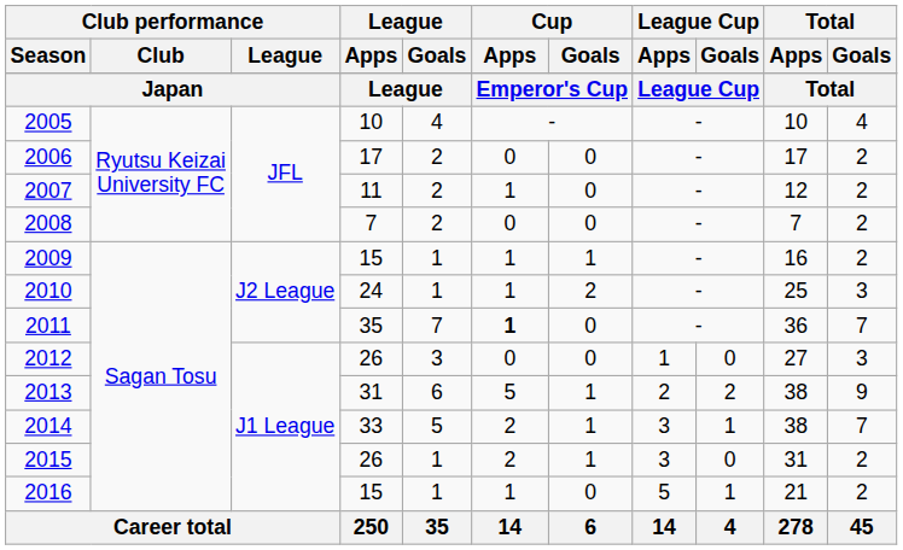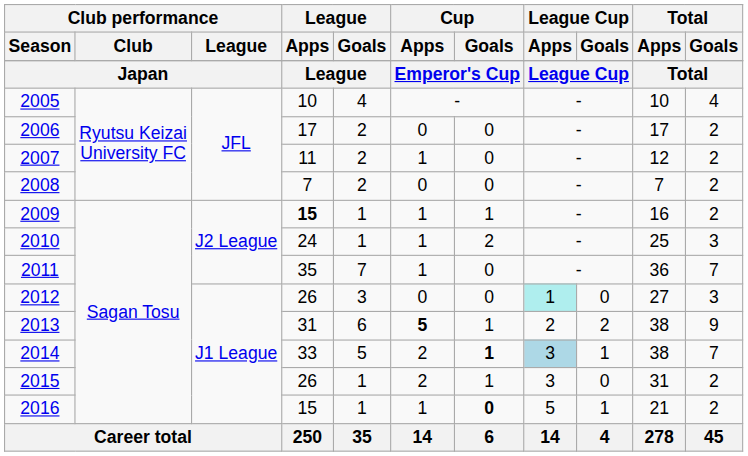2009 | League / Apps: normal -> bold
2011 | Cup / Apps: bold -> normal
2012 | League Cup / Apps: no background -> paleturquoise background
2013 | Cup / Apps: normal -> bold
2014 | Cup / Goals: normal -> bold
2014 | League Cup / Apps: no background -> lightblue background
2016 | Cup / Goals: normal -> bold
